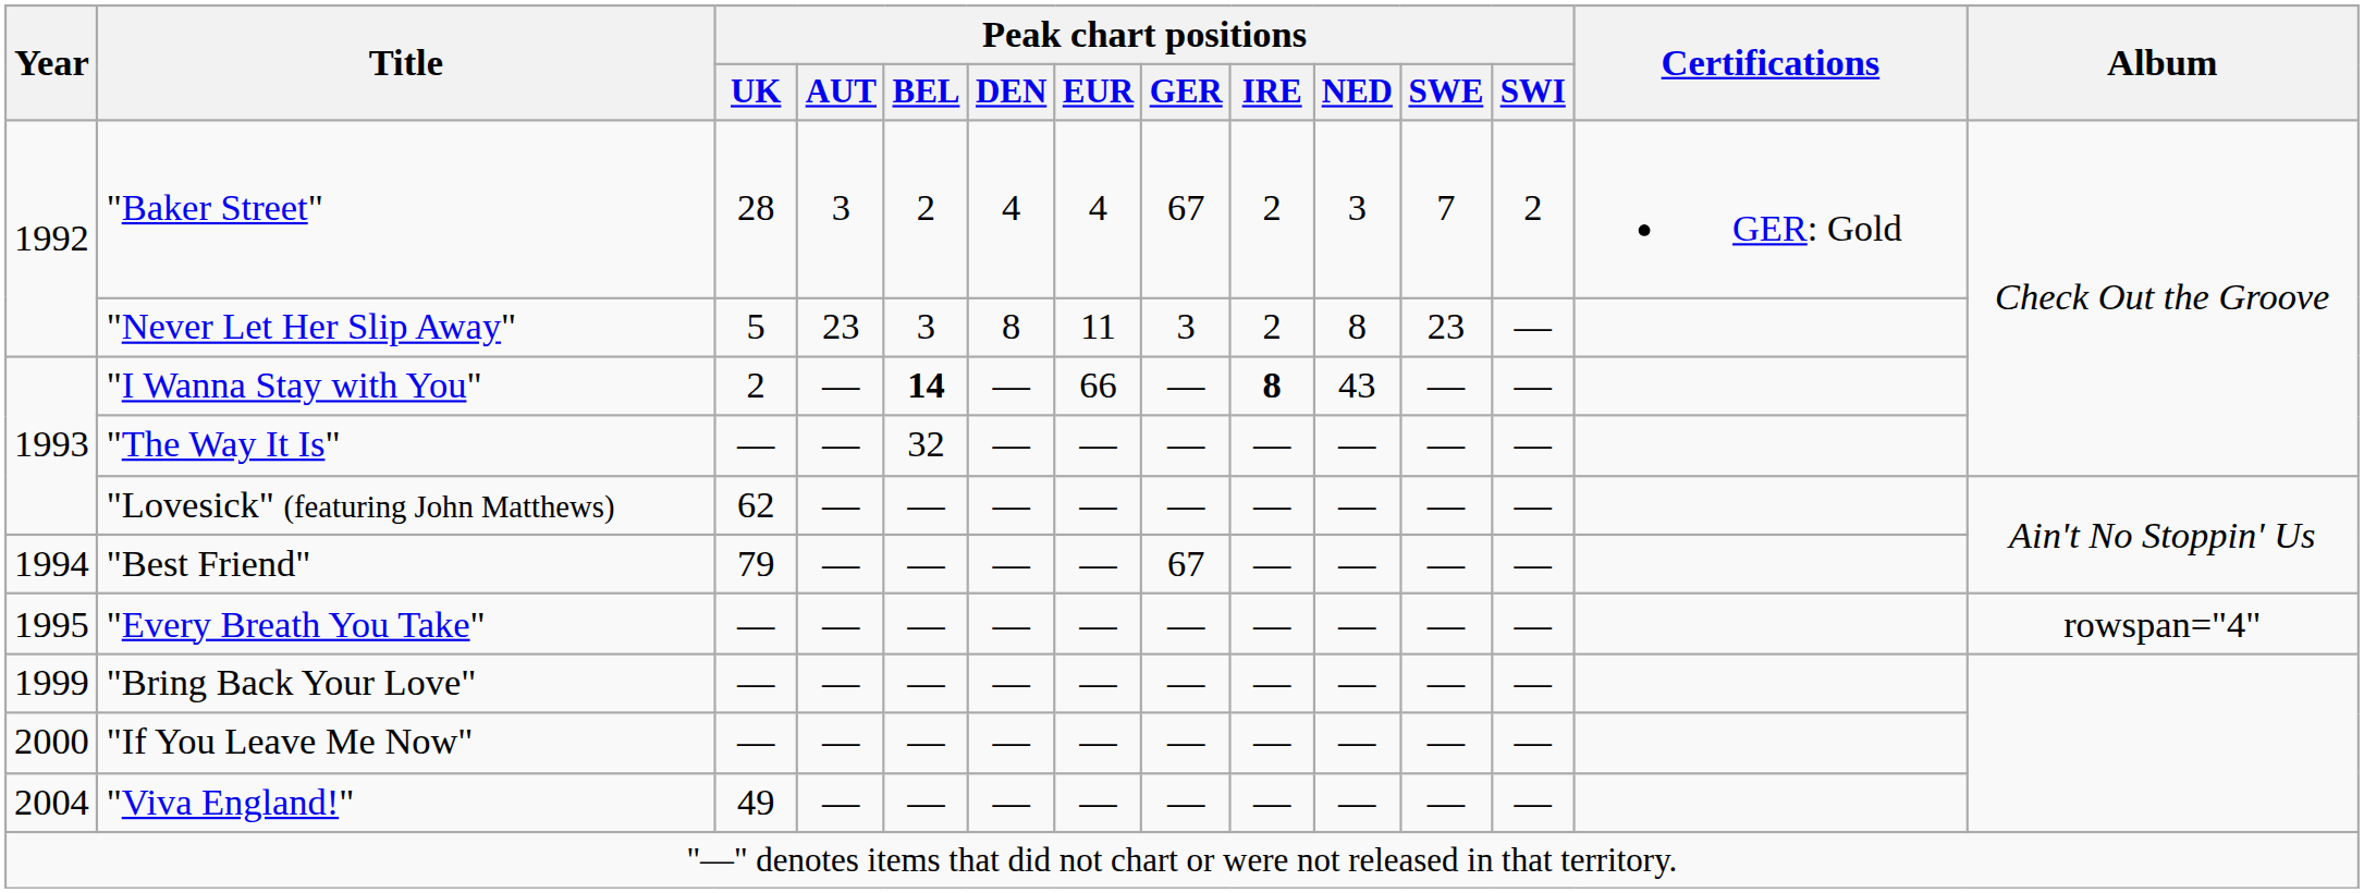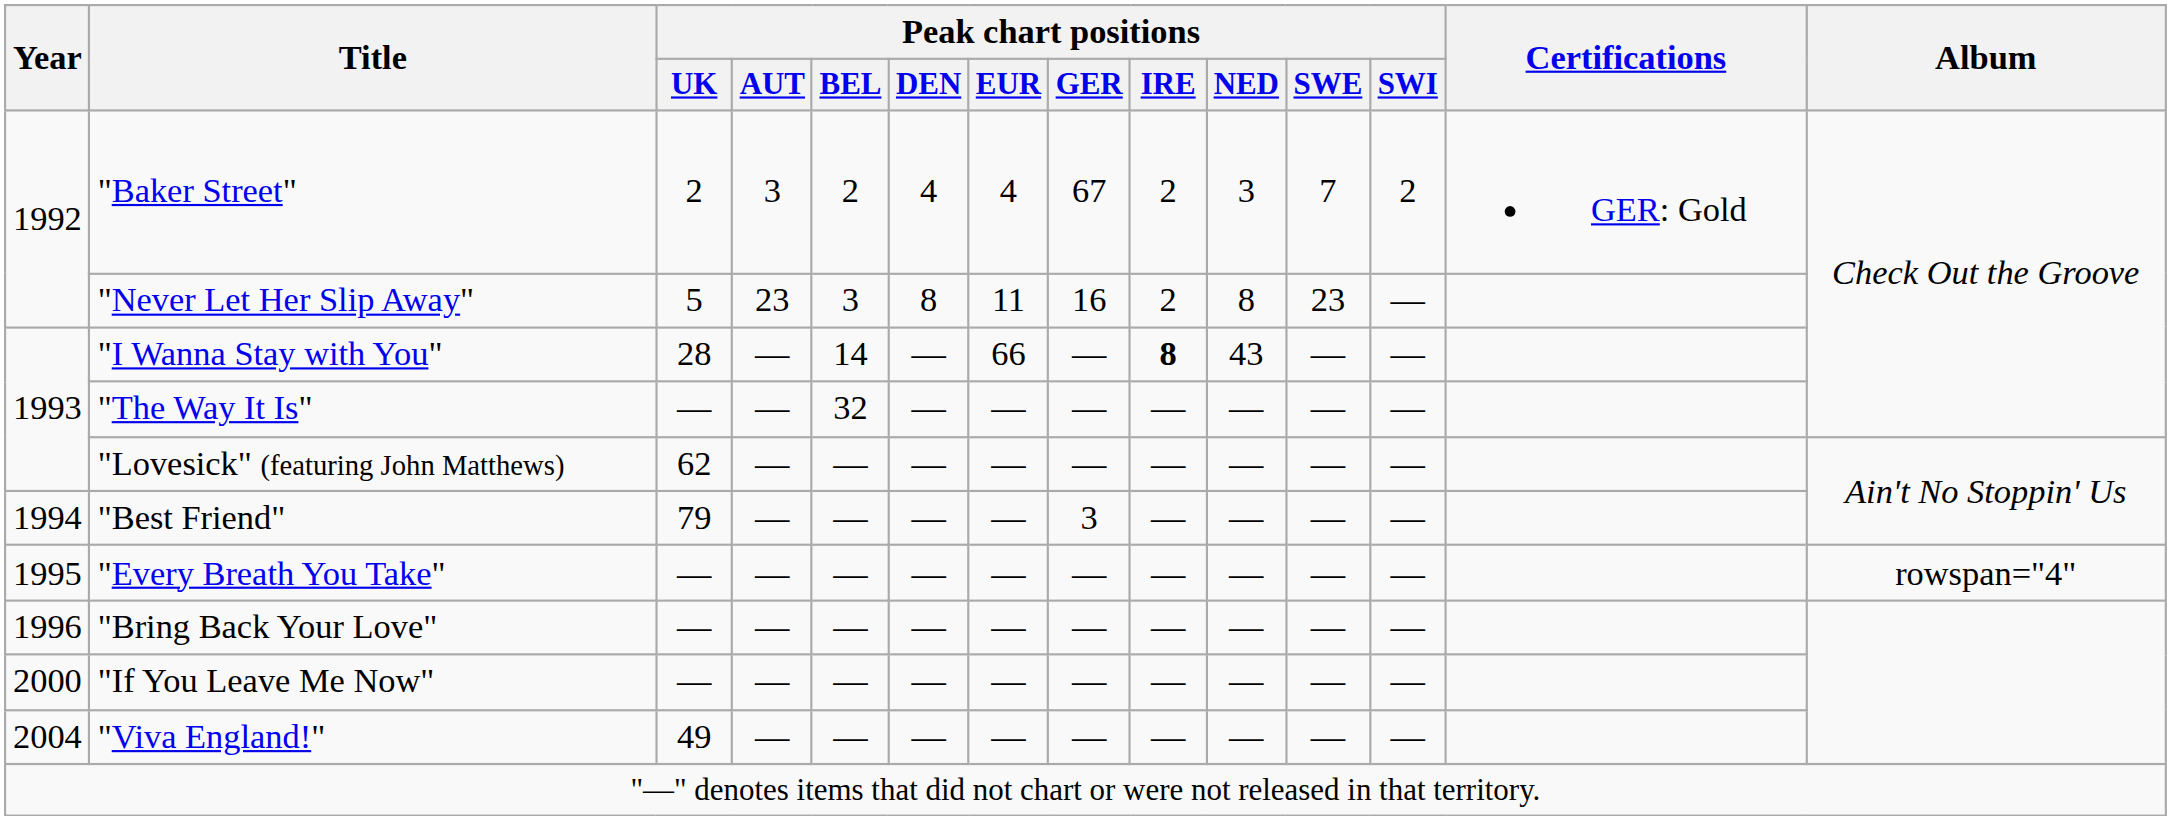"Baker Street" | Peak chart positions / UK: 28 -> 2
"Never Let Her Slip Away" | Peak chart positions / GER: 3 -> 16
"I Wanna Stay with You" | Peak chart positions / UK: 2 -> 28
"I Wanna Stay with You" | Peak chart positions / BEL: bold -> normal
"Best Friend" | Peak chart positions / GER: 67 -> 3
"Bring Back Your Love" | Year: 1999 -> 1996
